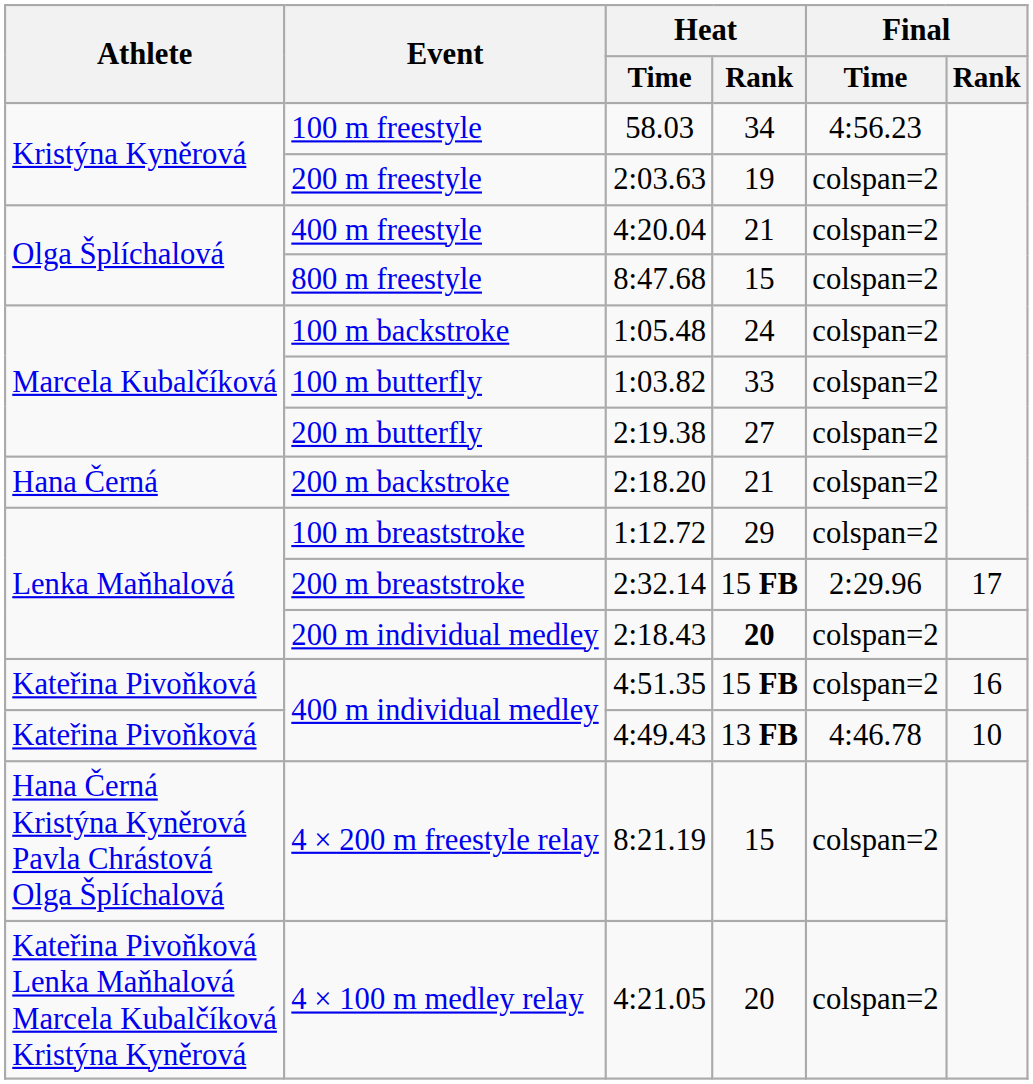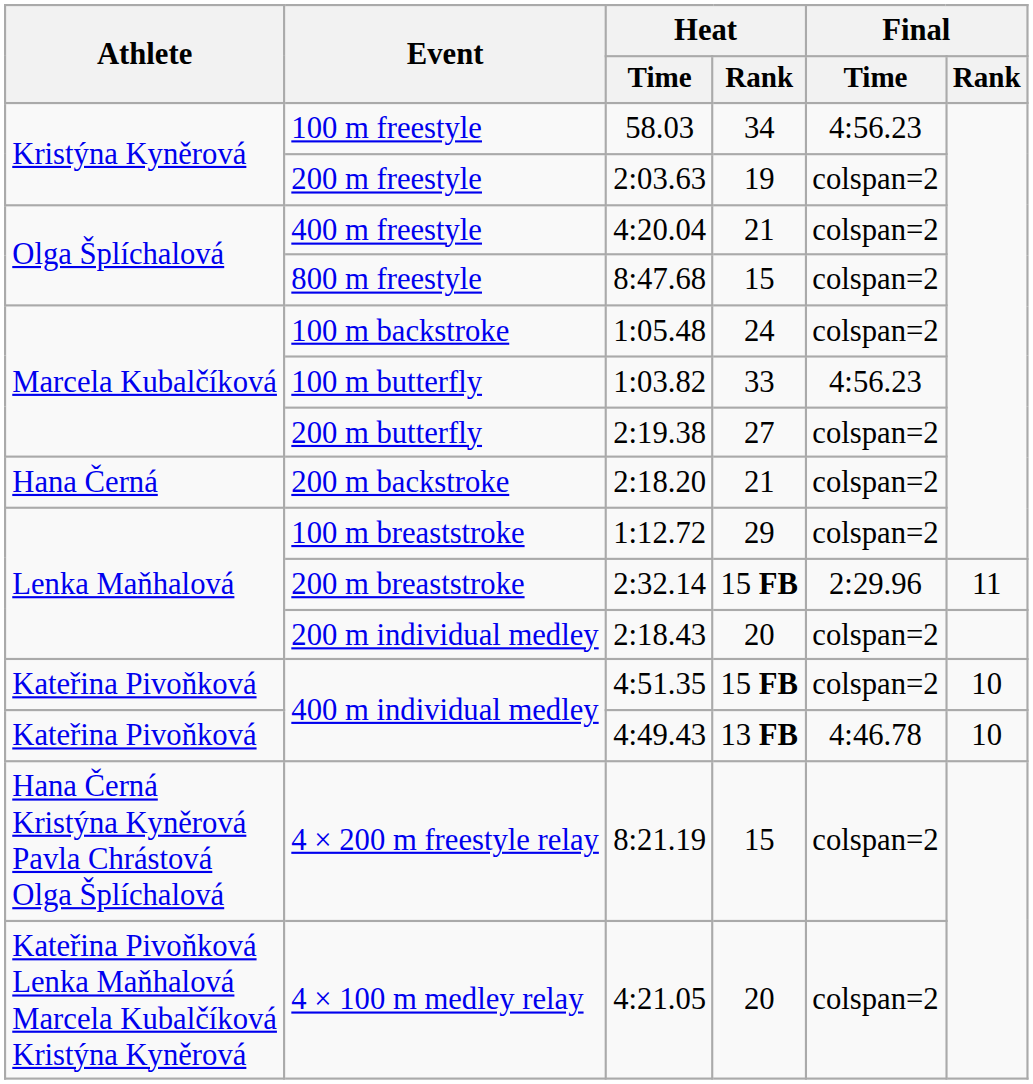100 m butterfly | Final / Time: colspan=2 -> 4:56.23
200 m breaststroke | Final / Rank: 17 -> 11
200 m individual medley | Heat / Rank: bold -> normal
400 m individual medley / 4:51.35 | Final / Rank: 16 -> 10
